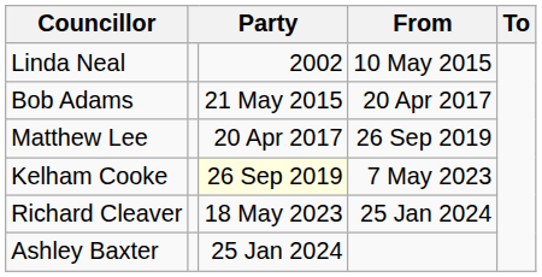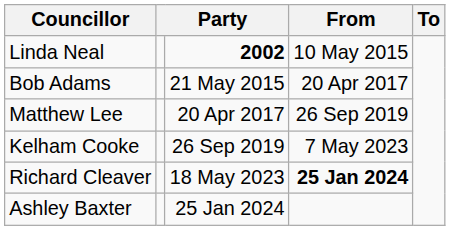Linda Neal | column 3: normal -> bold
Kelham Cooke | column 3: lightyellow background -> no background
Richard Cleaver | From: normal -> bold
